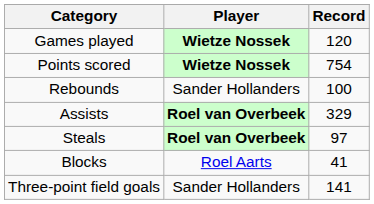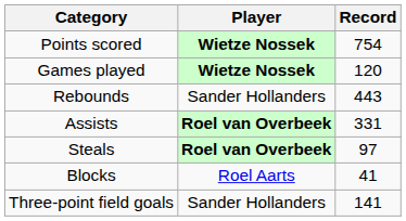rows swapped: Games played <-> Points scored
Rebounds | Record: 100 -> 443
Assists | Record: 329 -> 331
